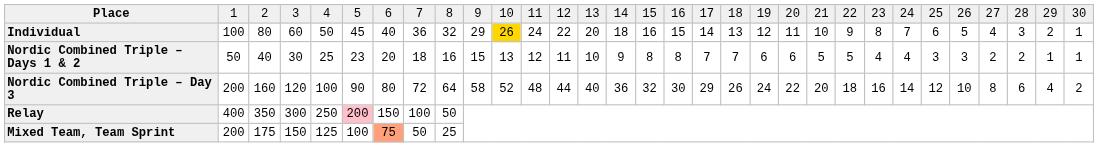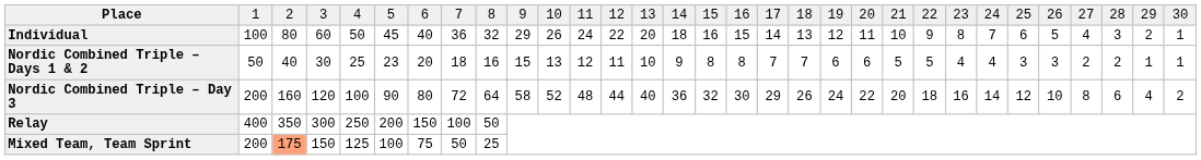Individual | column 11: gold background -> no background
Relay | column 6: pink background -> no background
Mixed Team, Team Sprint | column 3: no background -> lightsalmon background
Mixed Team, Team Sprint | column 7: lightsalmon background -> no background
